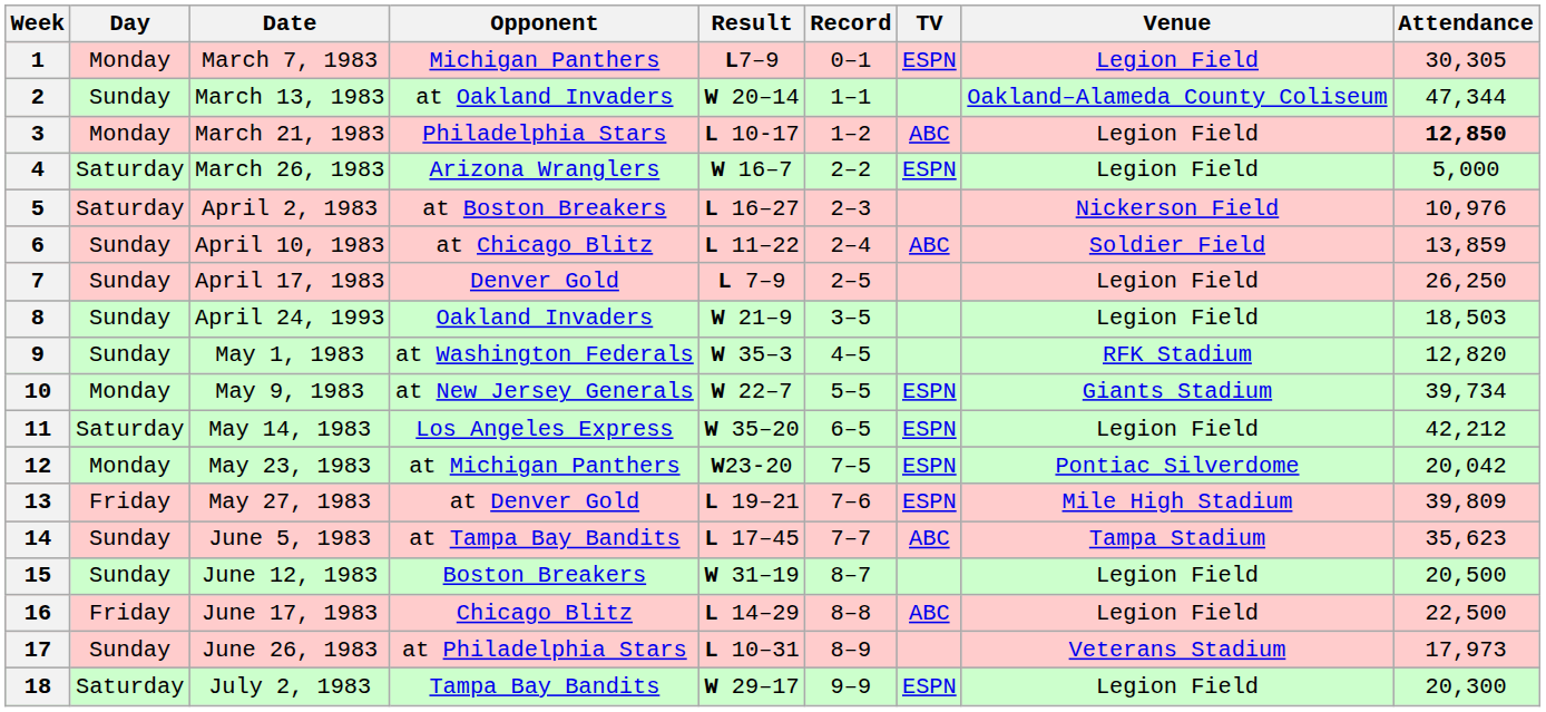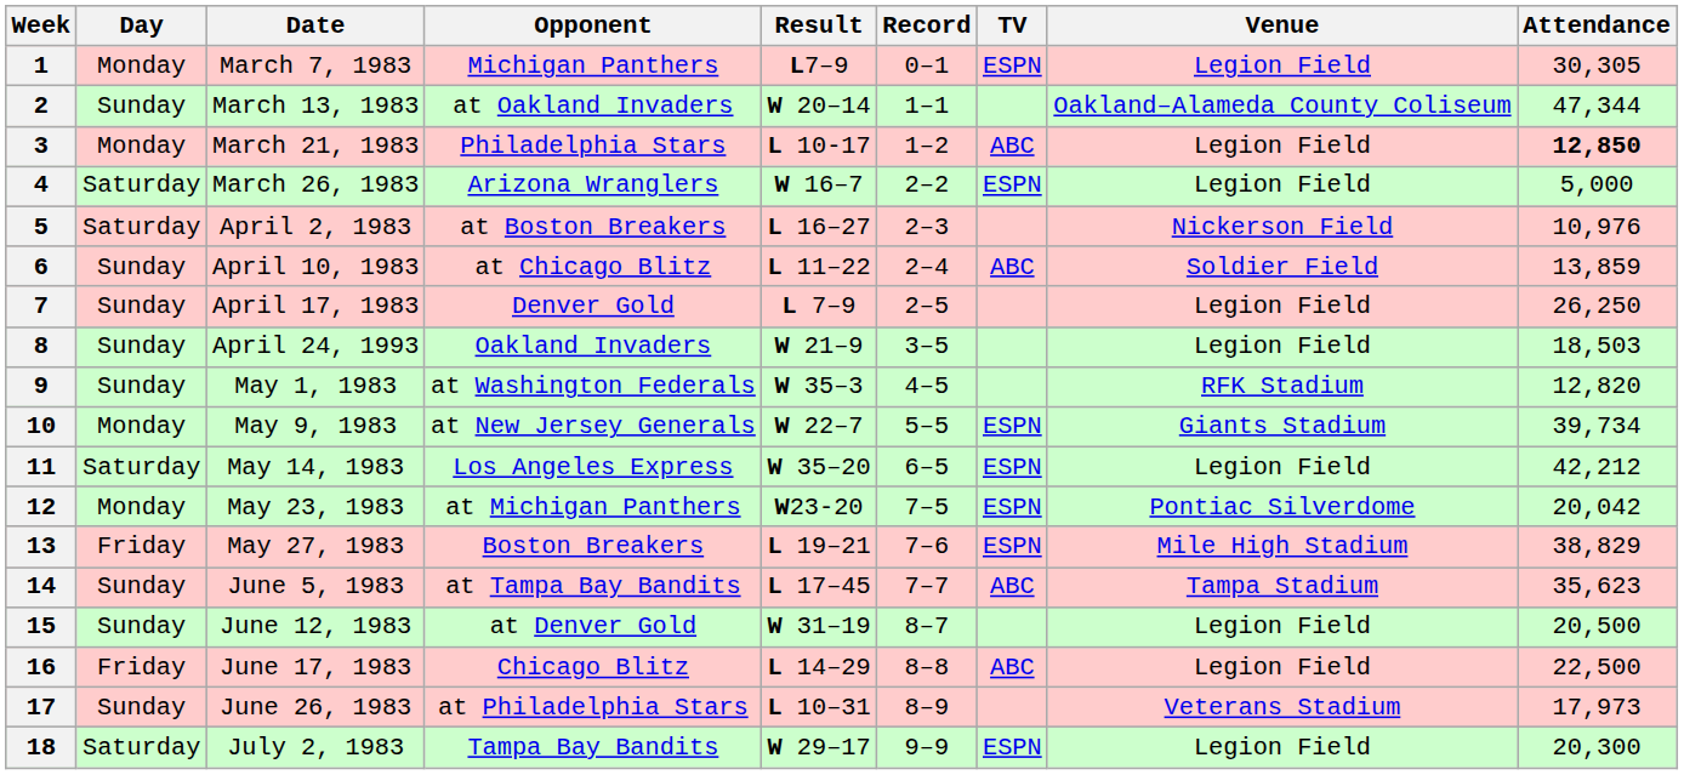13 | Opponent: at Denver Gold -> Boston Breakers
13 | Attendance: 39,809 -> 38,829
15 | Opponent: Boston Breakers -> at Denver Gold
